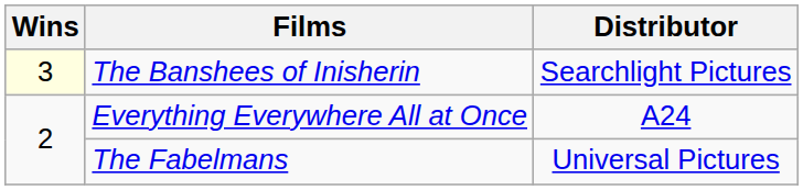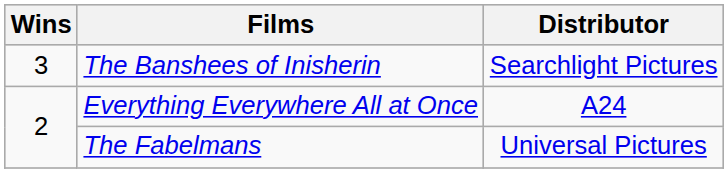The Banshees of Inisherin | Wins: lightyellow background -> no background
